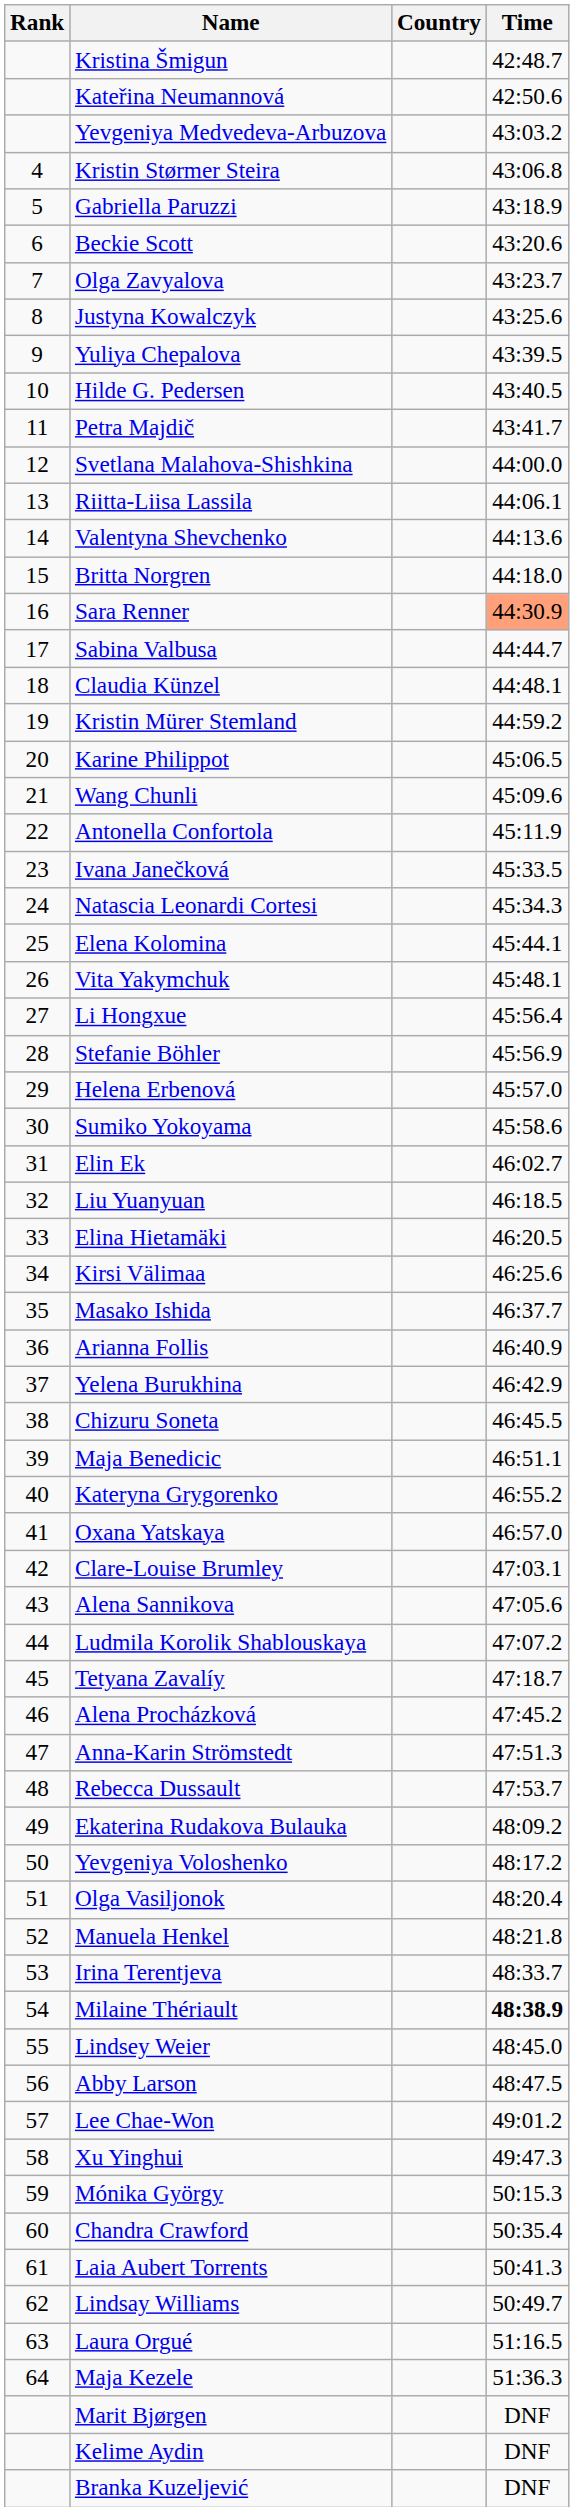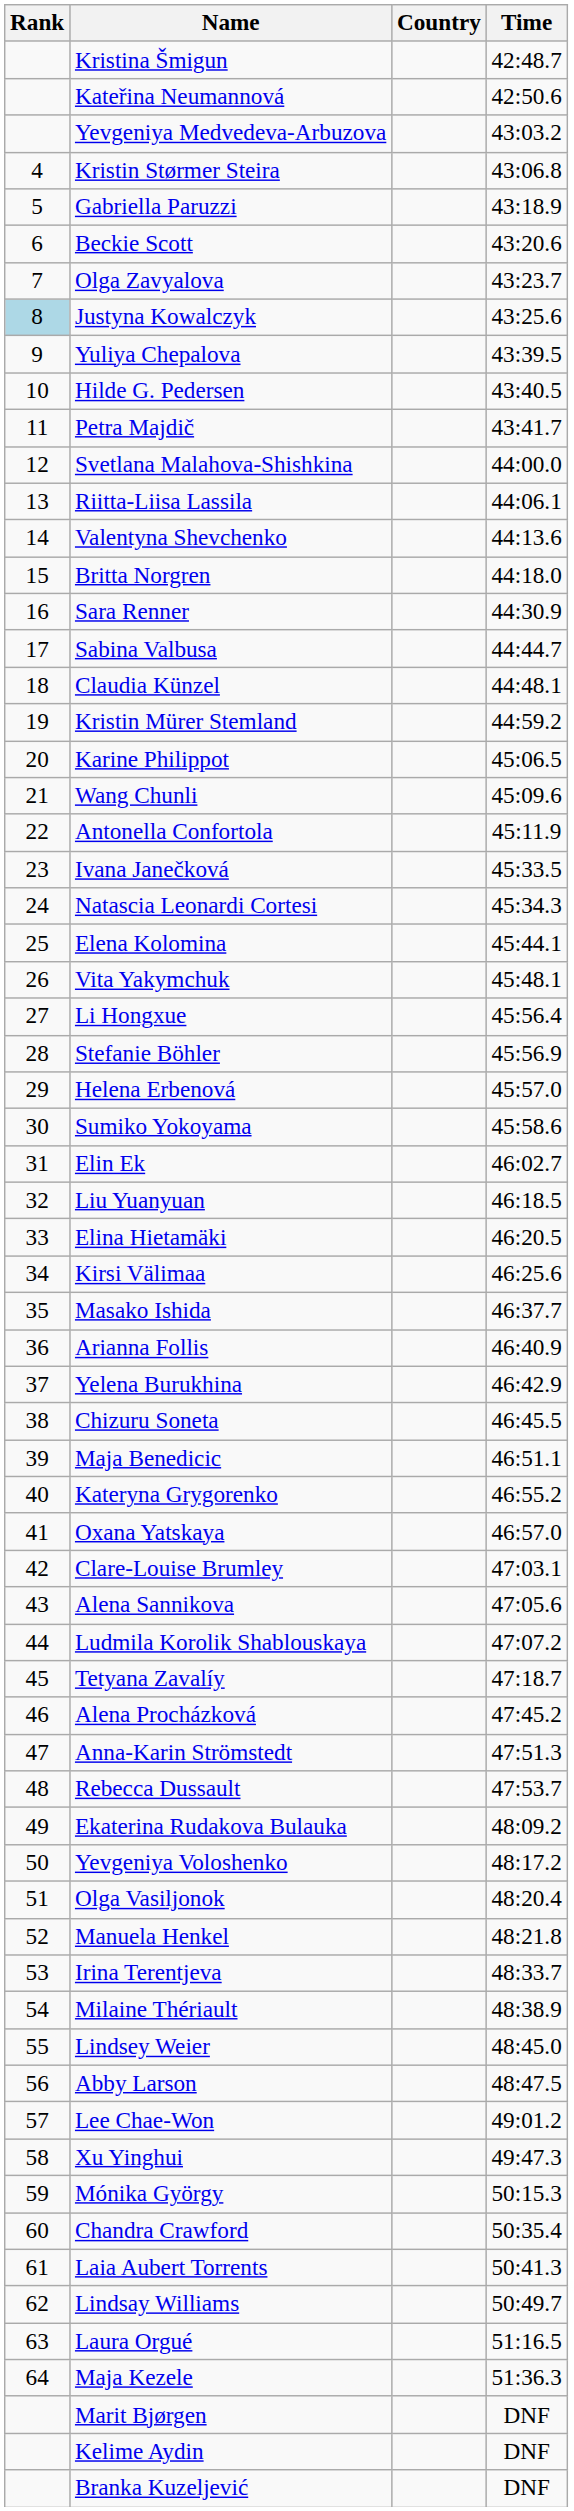Justyna Kowalczyk | Rank: no background -> lightblue background
Sara Renner | Time: lightsalmon background -> no background
Milaine Thériault | Time: bold -> normal
